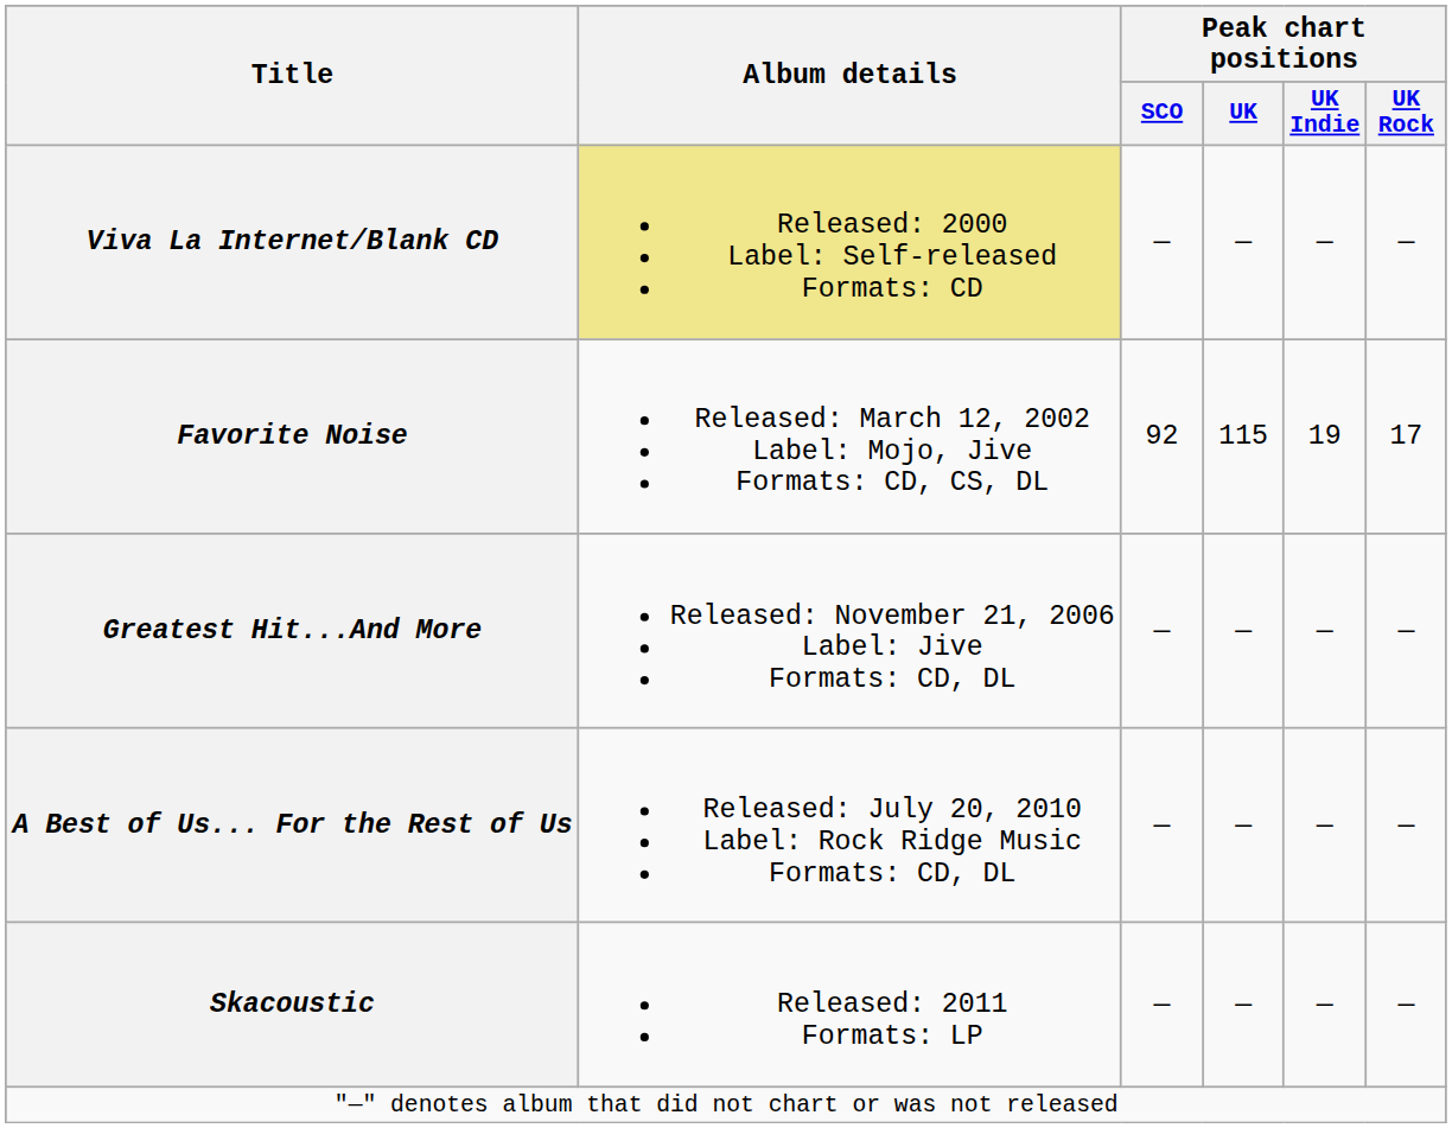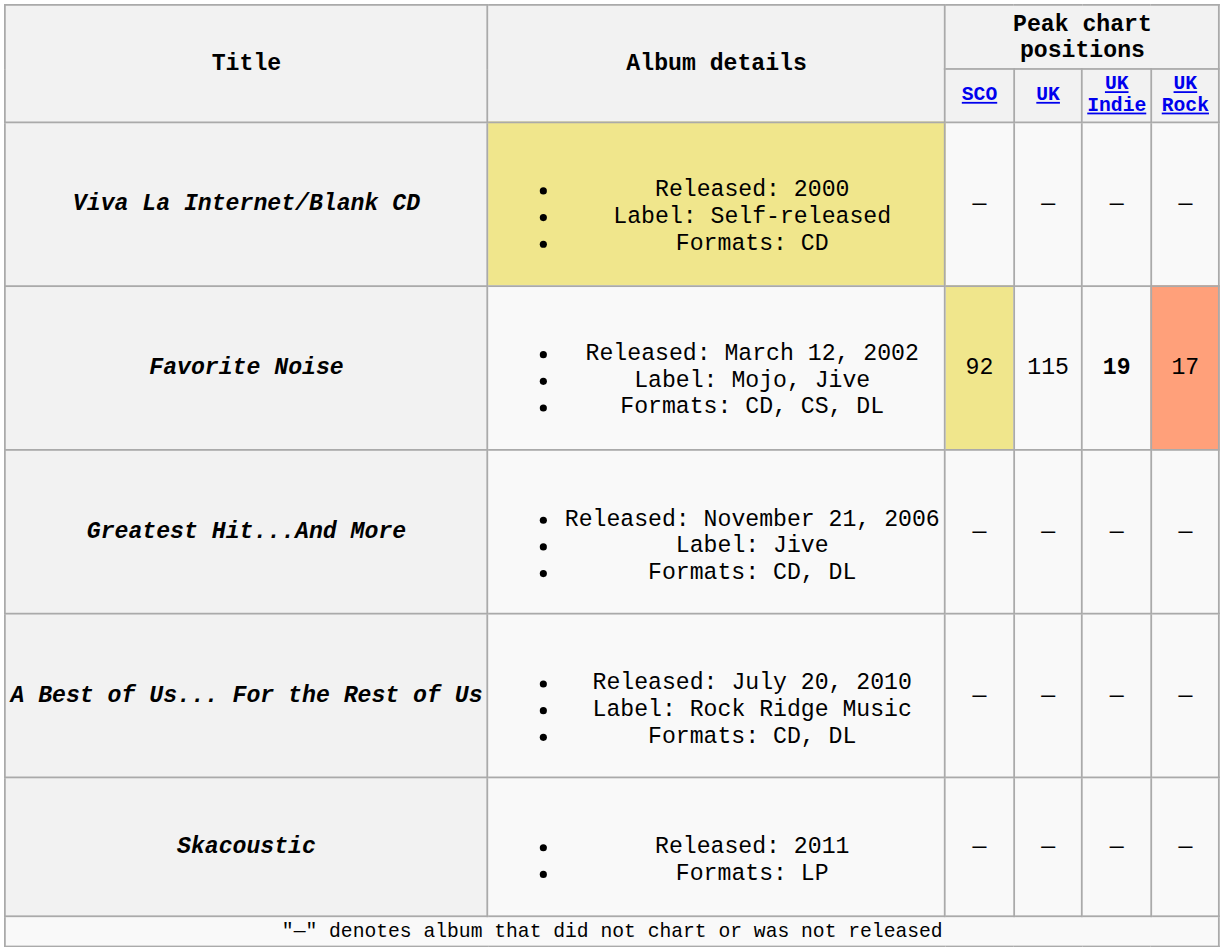Favorite Noise | Peak chart positions / SCO: no background -> khaki background
Favorite Noise | Peak chart positions / UK Indie: normal -> bold
Favorite Noise | Peak chart positions / UK Rock: no background -> lightsalmon background
